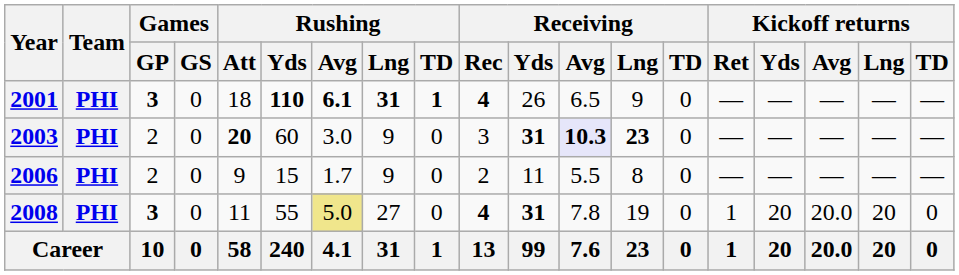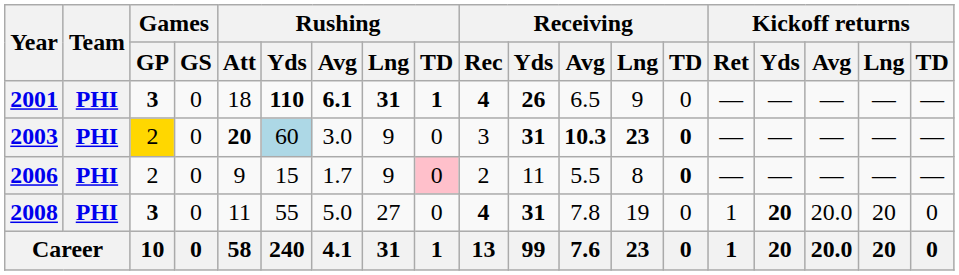2001 | Receiving / Yds: normal -> bold
2003 | Games / GP: no background -> gold background
2003 | Rushing / Yds: no background -> lightblue background
2003 | Receiving / Avg: lavender background -> no background
2003 | Receiving / TD: normal -> bold
2006 | Rushing / TD: no background -> pink background
2006 | Receiving / TD: normal -> bold
2008 | Rushing / Avg: khaki background -> no background
2008 | Kickoff returns / Yds: normal -> bold
